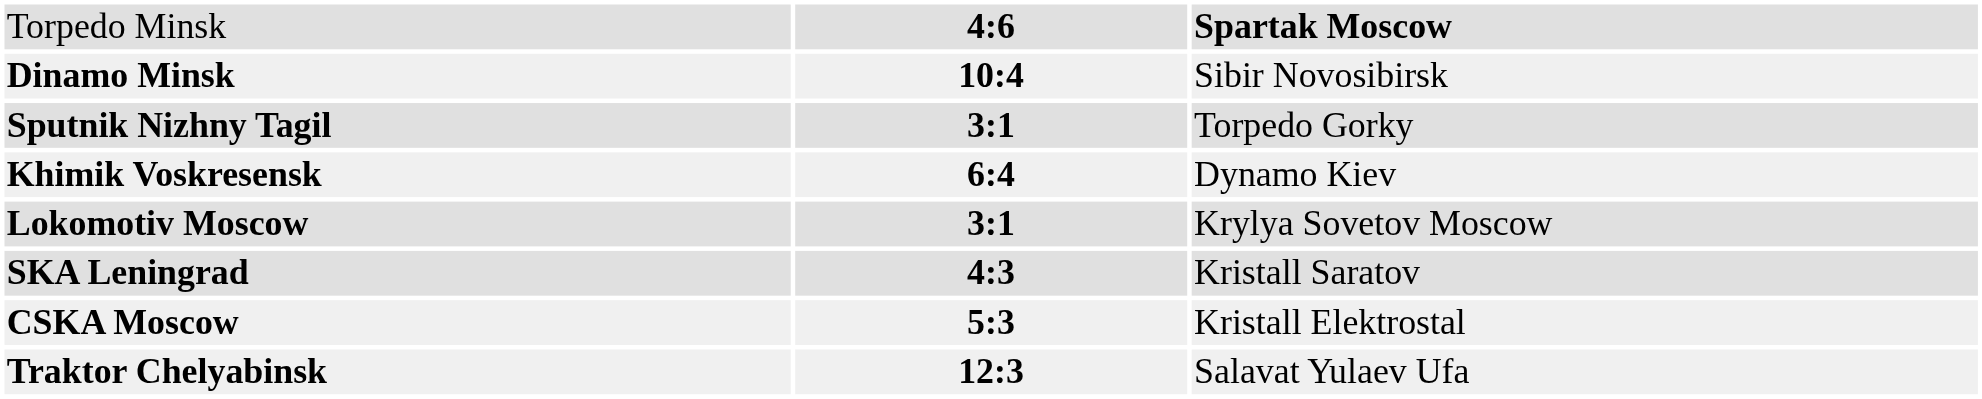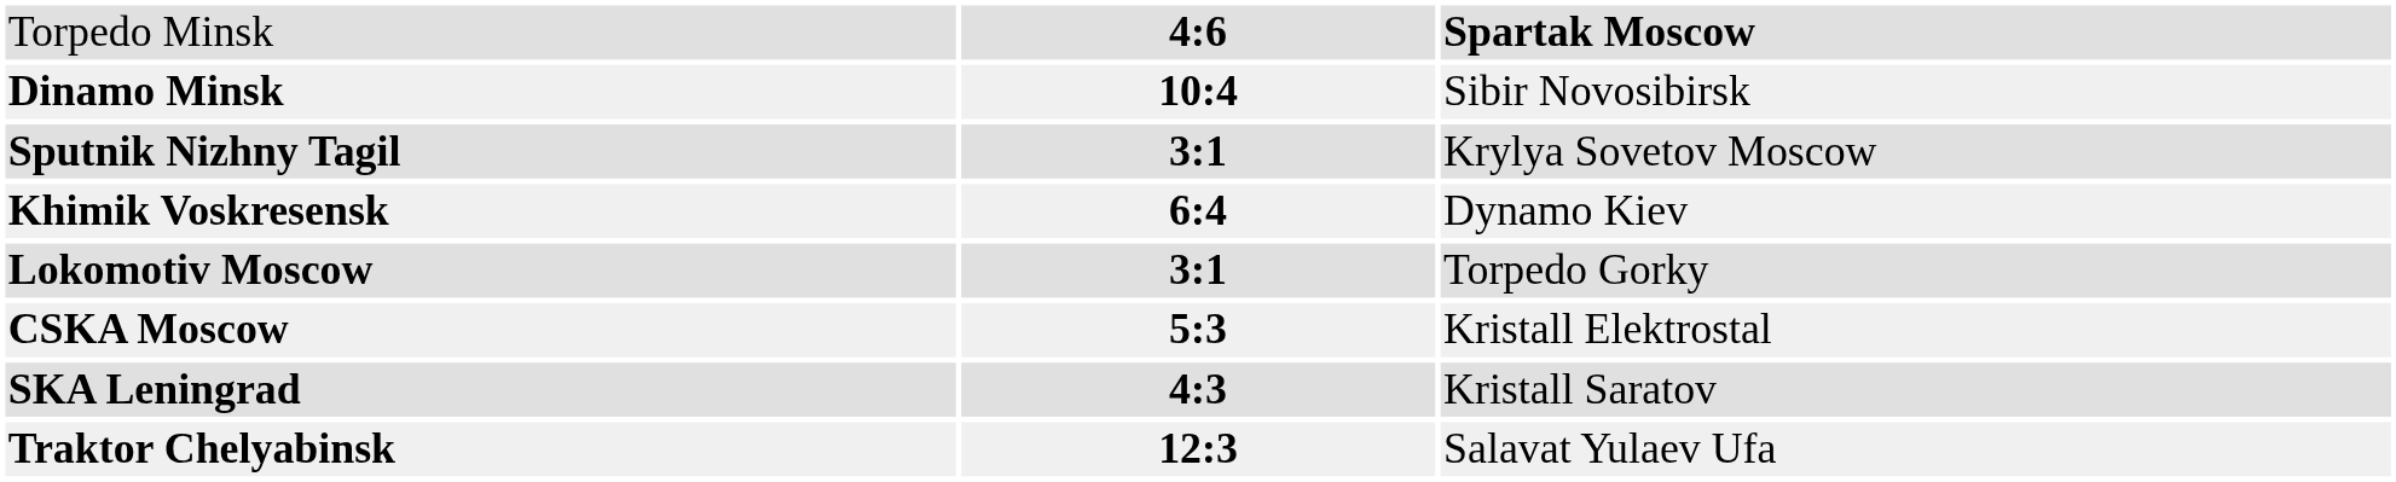Sputnik Nizhny Tagil | column 3: Torpedo Gorky -> Krylya Sovetov Moscow
Lokomotiv Moscow | column 3: Krylya Sovetov Moscow -> Torpedo Gorky
rows swapped: CSKA Moscow <-> SKA Leningrad
